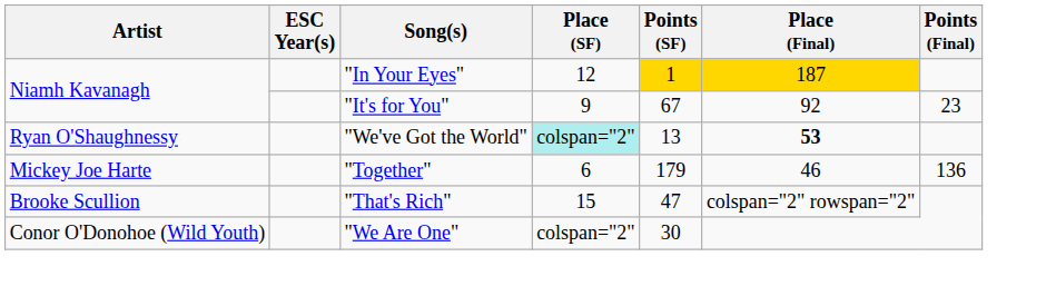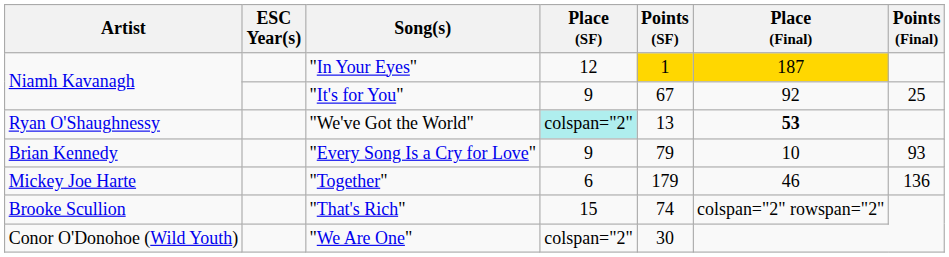"It's for You" | Points (Final): 23 -> 25
+ row: Brian Kennedy | "Every Song Is a Cry for Love" | 9 | 79 | 10 | 93
"That's Rich" | Points (SF): 47 -> 74
